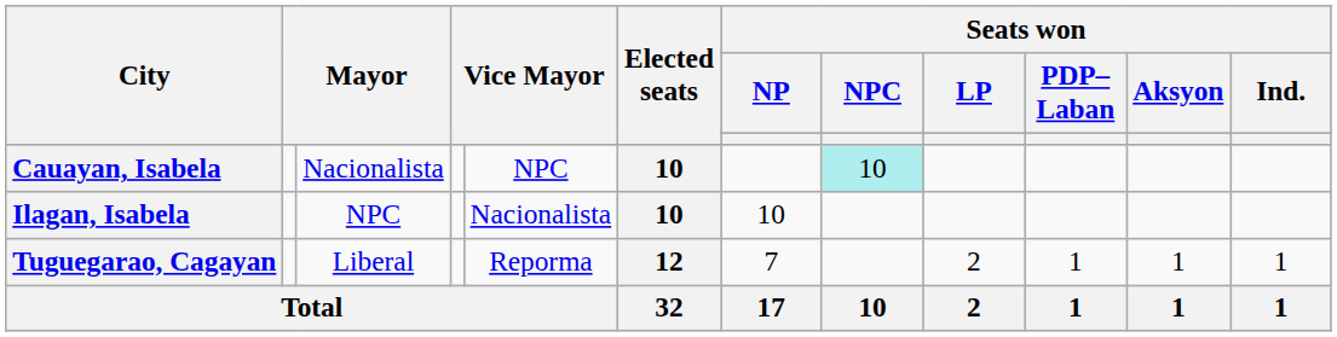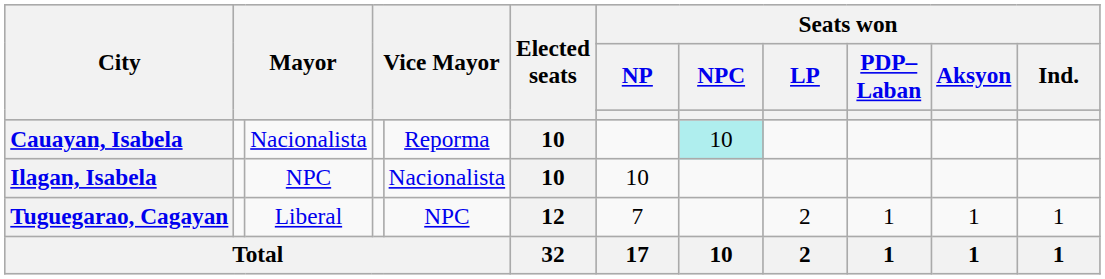Cauayan, Isabela | column 5: NPC -> Reporma
Tuguegarao, Cagayan | column 5: Reporma -> NPC
